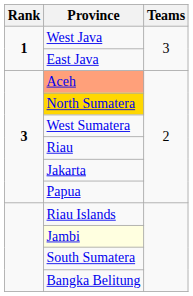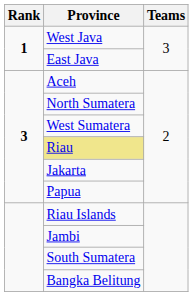Aceh | Province: lightsalmon background -> no background
North Sumatera | Province: gold background -> no background
Riau | Province: no background -> khaki background
Jambi | Province: lightyellow background -> no background
